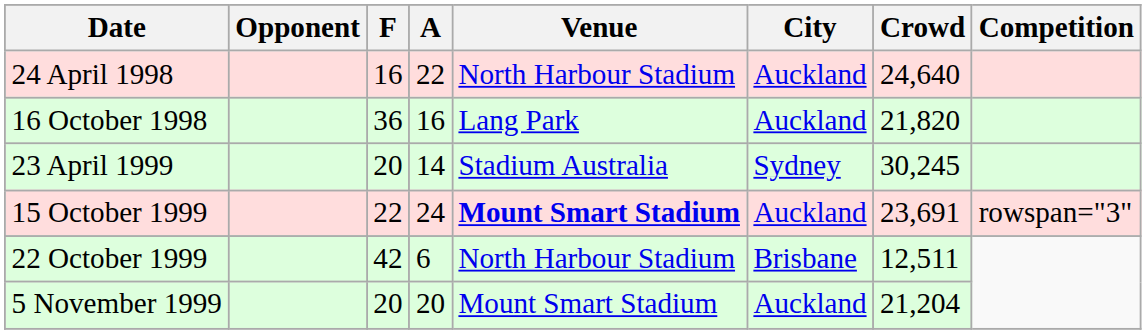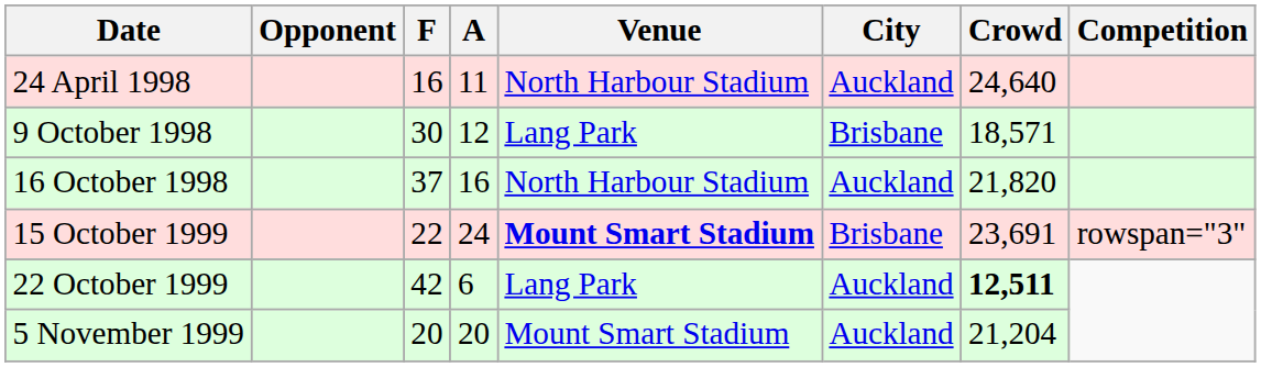24 April 1998 | A: 22 -> 11
+ row: 9 October 1998 | 30 | 12 | Lang Park | Brisbane | 18,571
16 October 1998 | F: 36 -> 37
16 October 1998 | Venue: Lang Park -> North Harbour Stadium
- row: 23 April 1999 | 20 | 14 | Stadium Australia | Sydney | 30,245
15 October 1999 | City: Auckland -> Brisbane
22 October 1999 | Venue: North Harbour Stadium -> Lang Park
22 October 1999 | City: Brisbane -> Auckland
22 October 1999 | Crowd: normal -> bold
